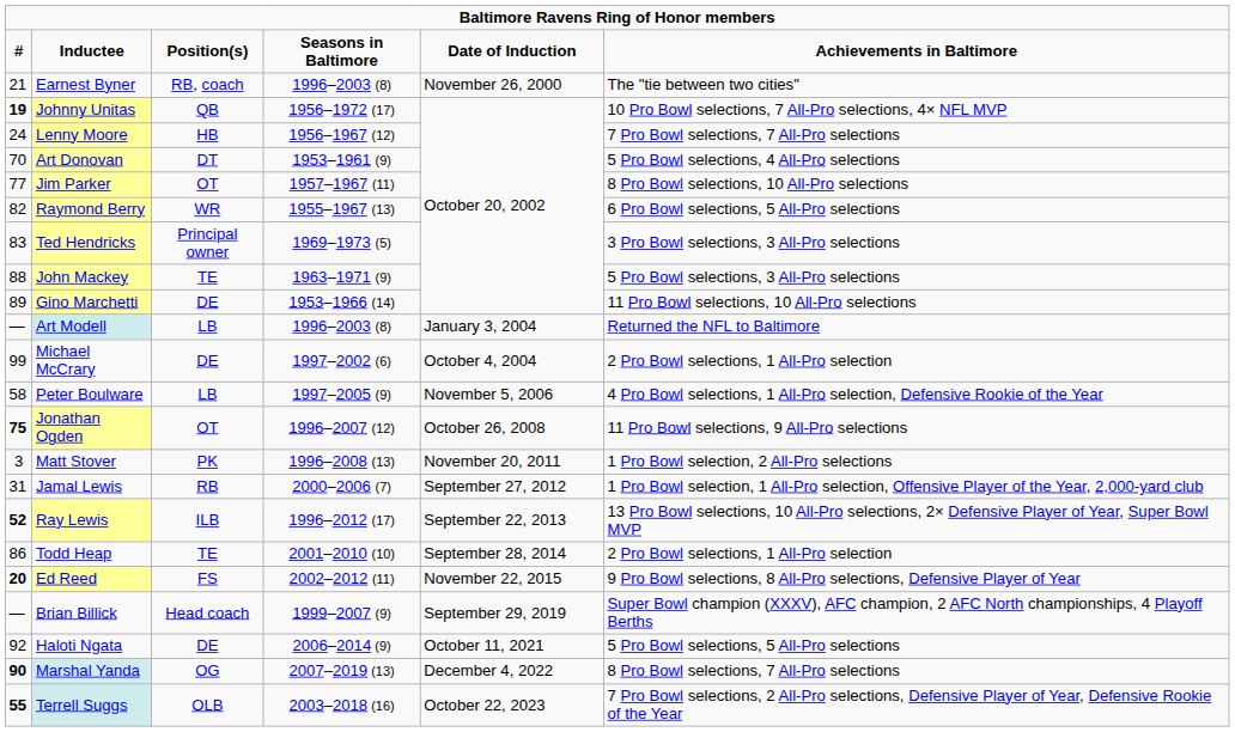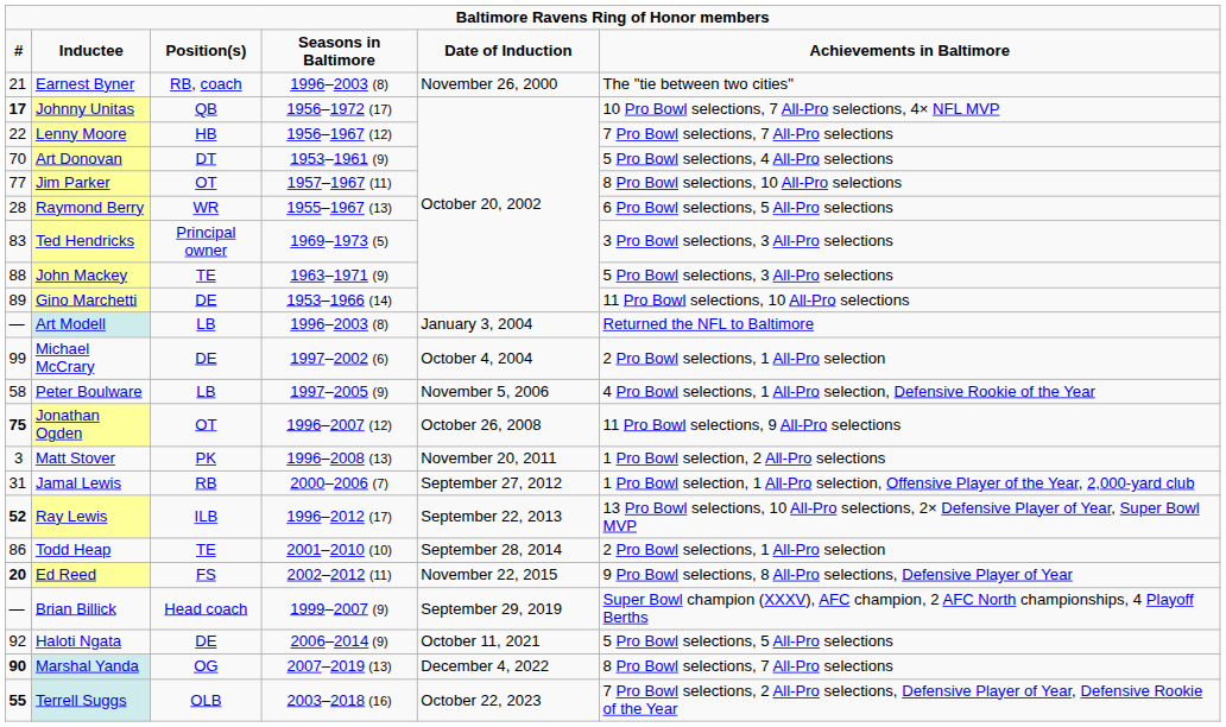Johnny Unitas | column 1: 19 -> 17
Lenny Moore | column 1: 24 -> 22
Raymond Berry | column 1: 82 -> 28
